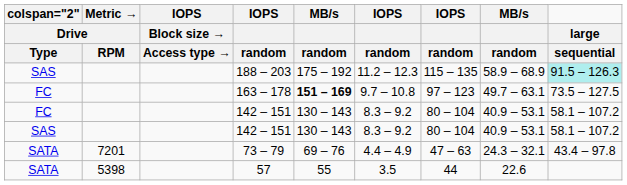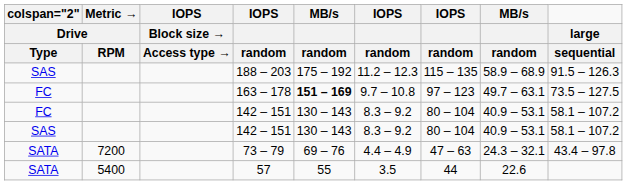188 – 203 | large / sequential: paleturquoise background -> no background
73 – 79 | Metric → / Drive / RPM: 7201 -> 7200
57 | Metric → / Drive / RPM: 5398 -> 5400
